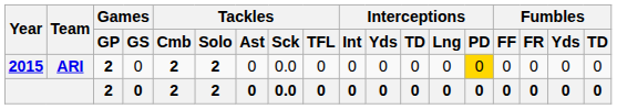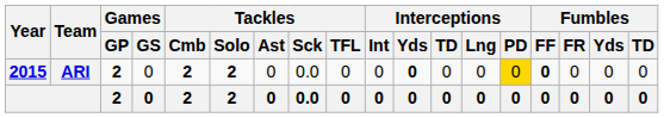ARI | Interceptions / Yds: normal -> bold
ARI | Fumbles / FF: normal -> bold
